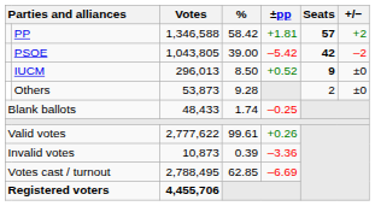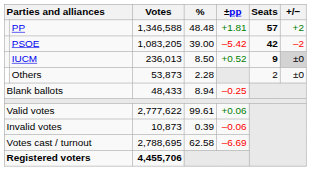PP | %: 58.42 -> 48.48
PSOE | Votes: 1,043,805 -> 1,083,205
IUCM | Votes: 296,013 -> 236,013
IUCM | +/−: no background -> lightgrey background
Others | %: 9.28 -> 2.28
Blank ballots | %: 1.74 -> 8.94
Valid votes | ±pp: +0.26 -> +0.06
Invalid votes | ±pp: –3.36 -> –0.06
Votes cast / turnout | Votes: 2,788,495 -> 2,788,695
Votes cast / turnout | %: 62.85 -> 62.58
